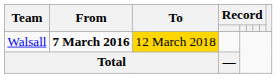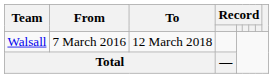Walsall | From: bold -> normal
Walsall | To: gold background -> no background
